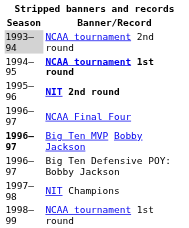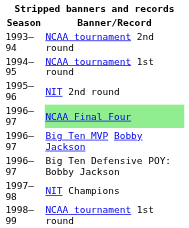NCAA tournament 2nd round | Season: lightgrey background -> no background
1994–95 / NCAA tournament 1st round | Banner/Record: bold -> normal
NIT 2nd round | Banner/Record: bold -> normal
NCAA Final Four | Banner/Record: no background -> lightgreen background
Big Ten MVP Bobby Jackson | Season: bold -> normal
